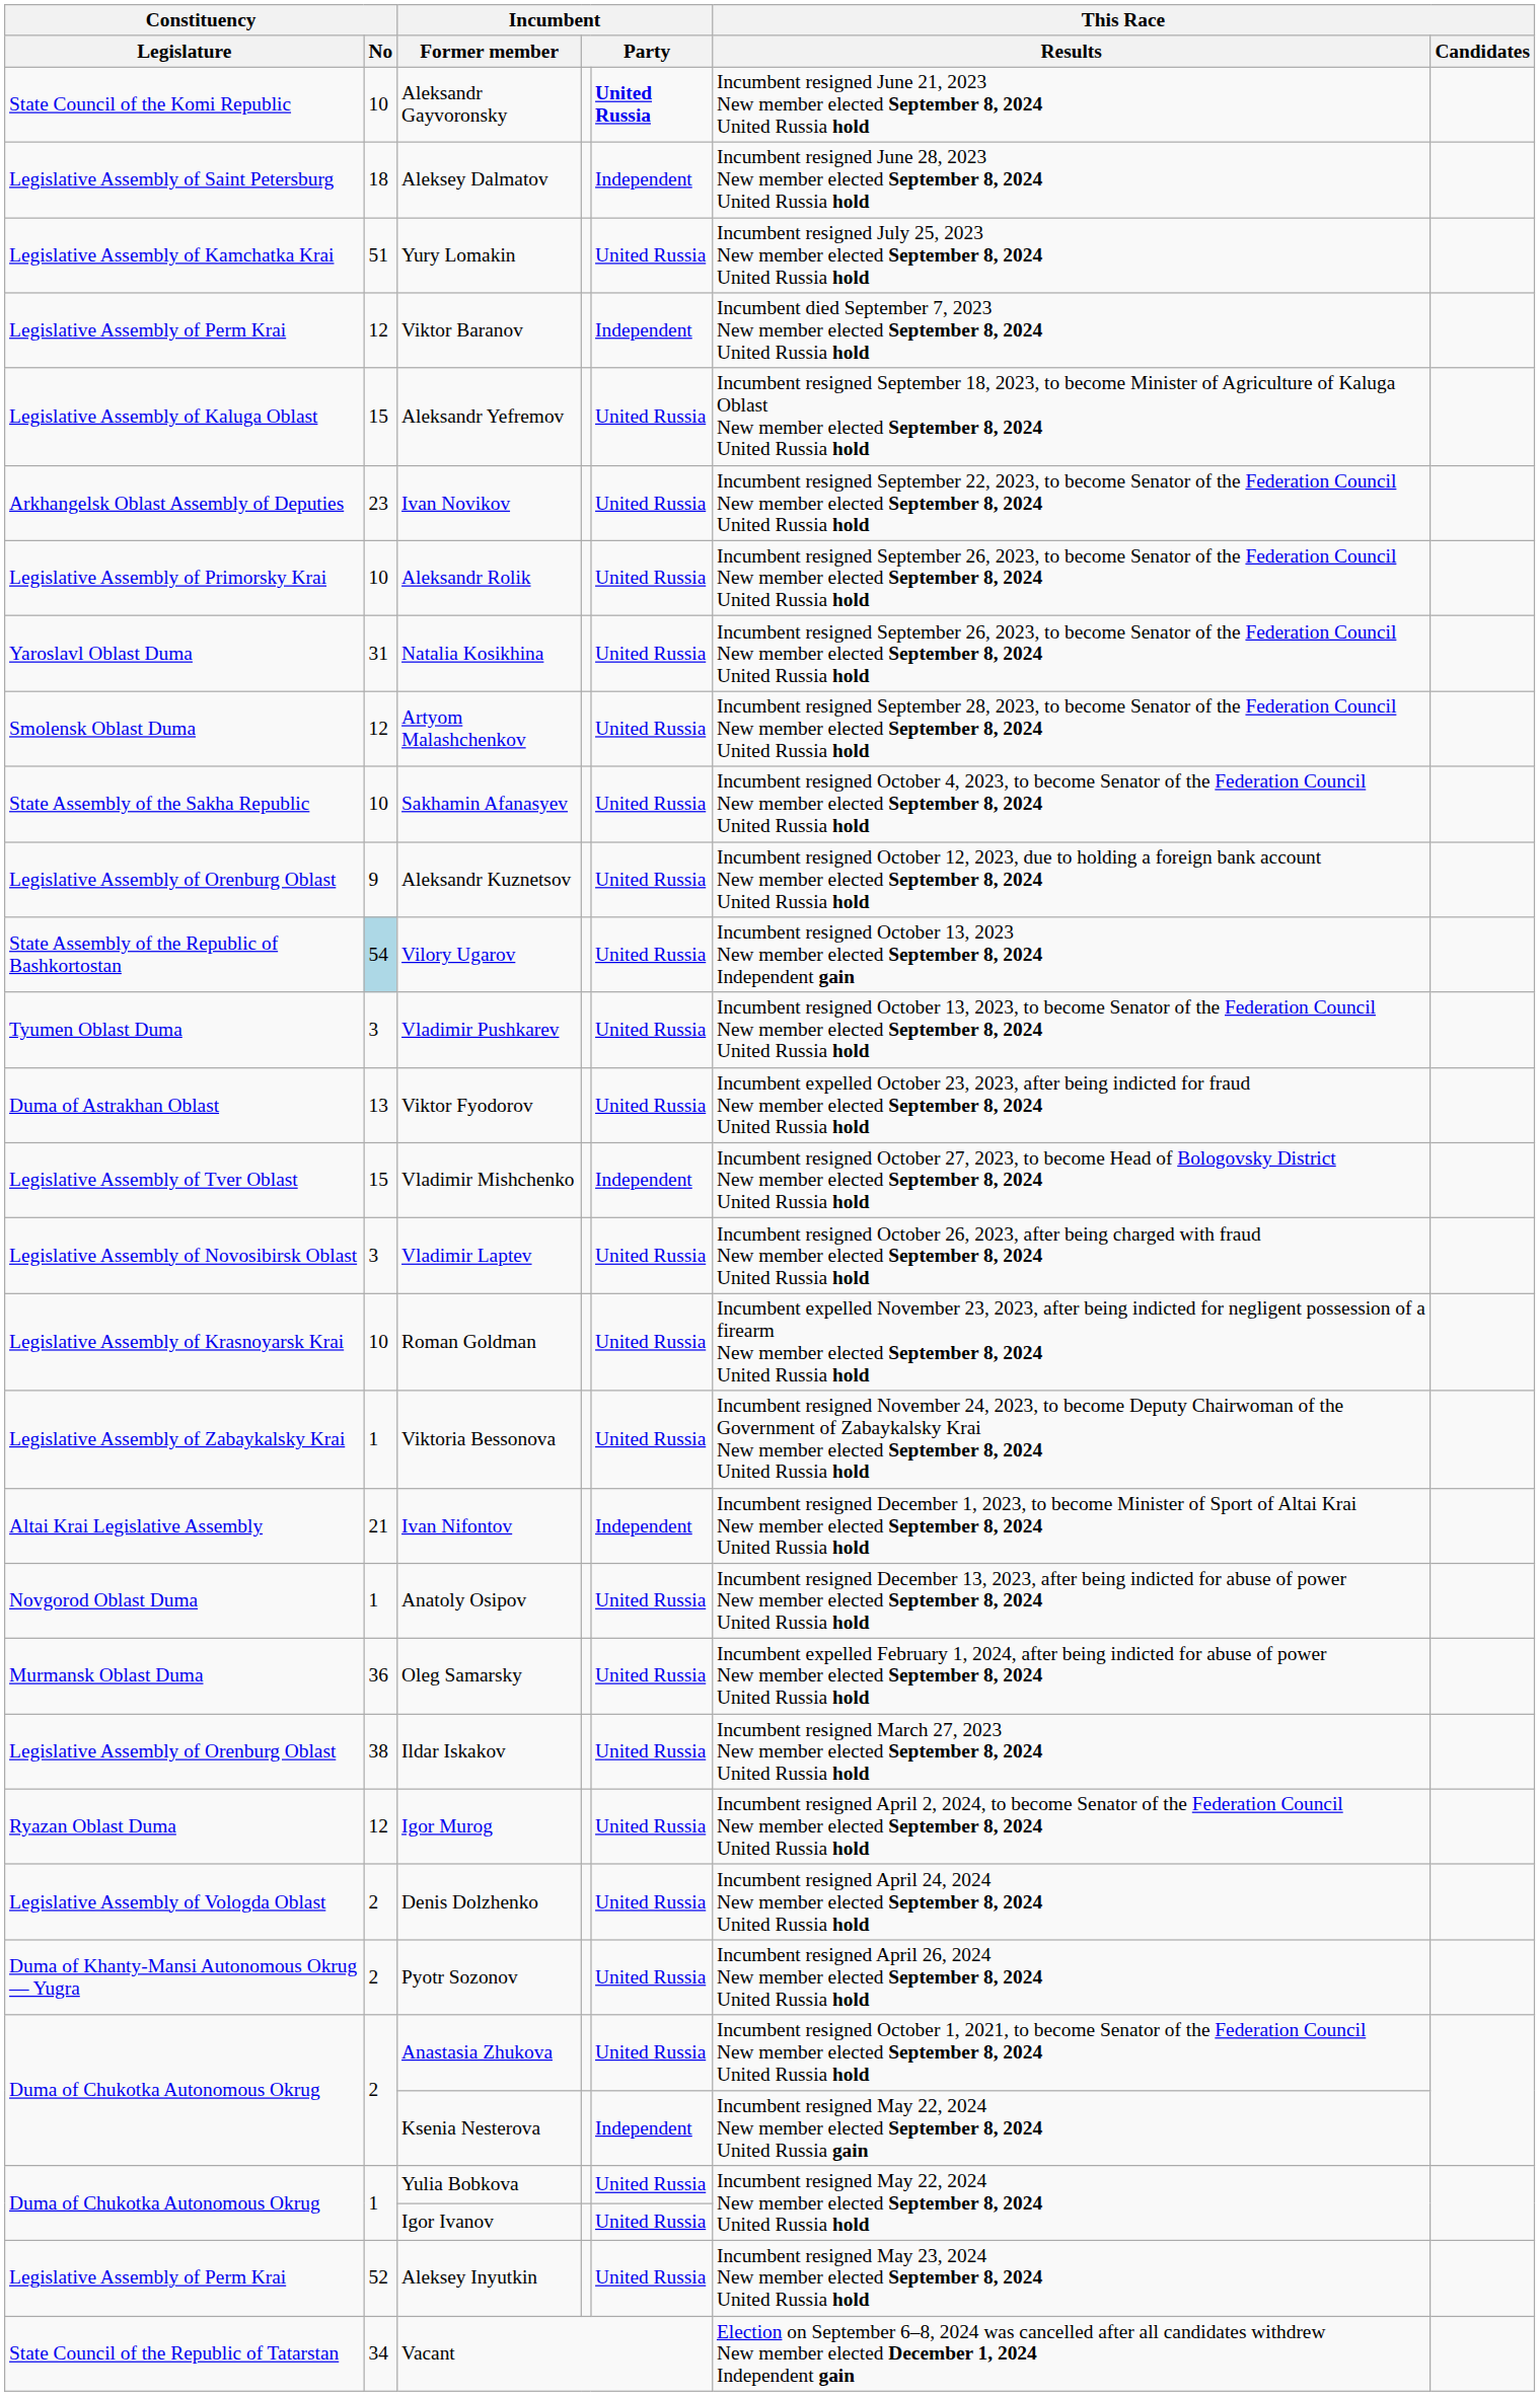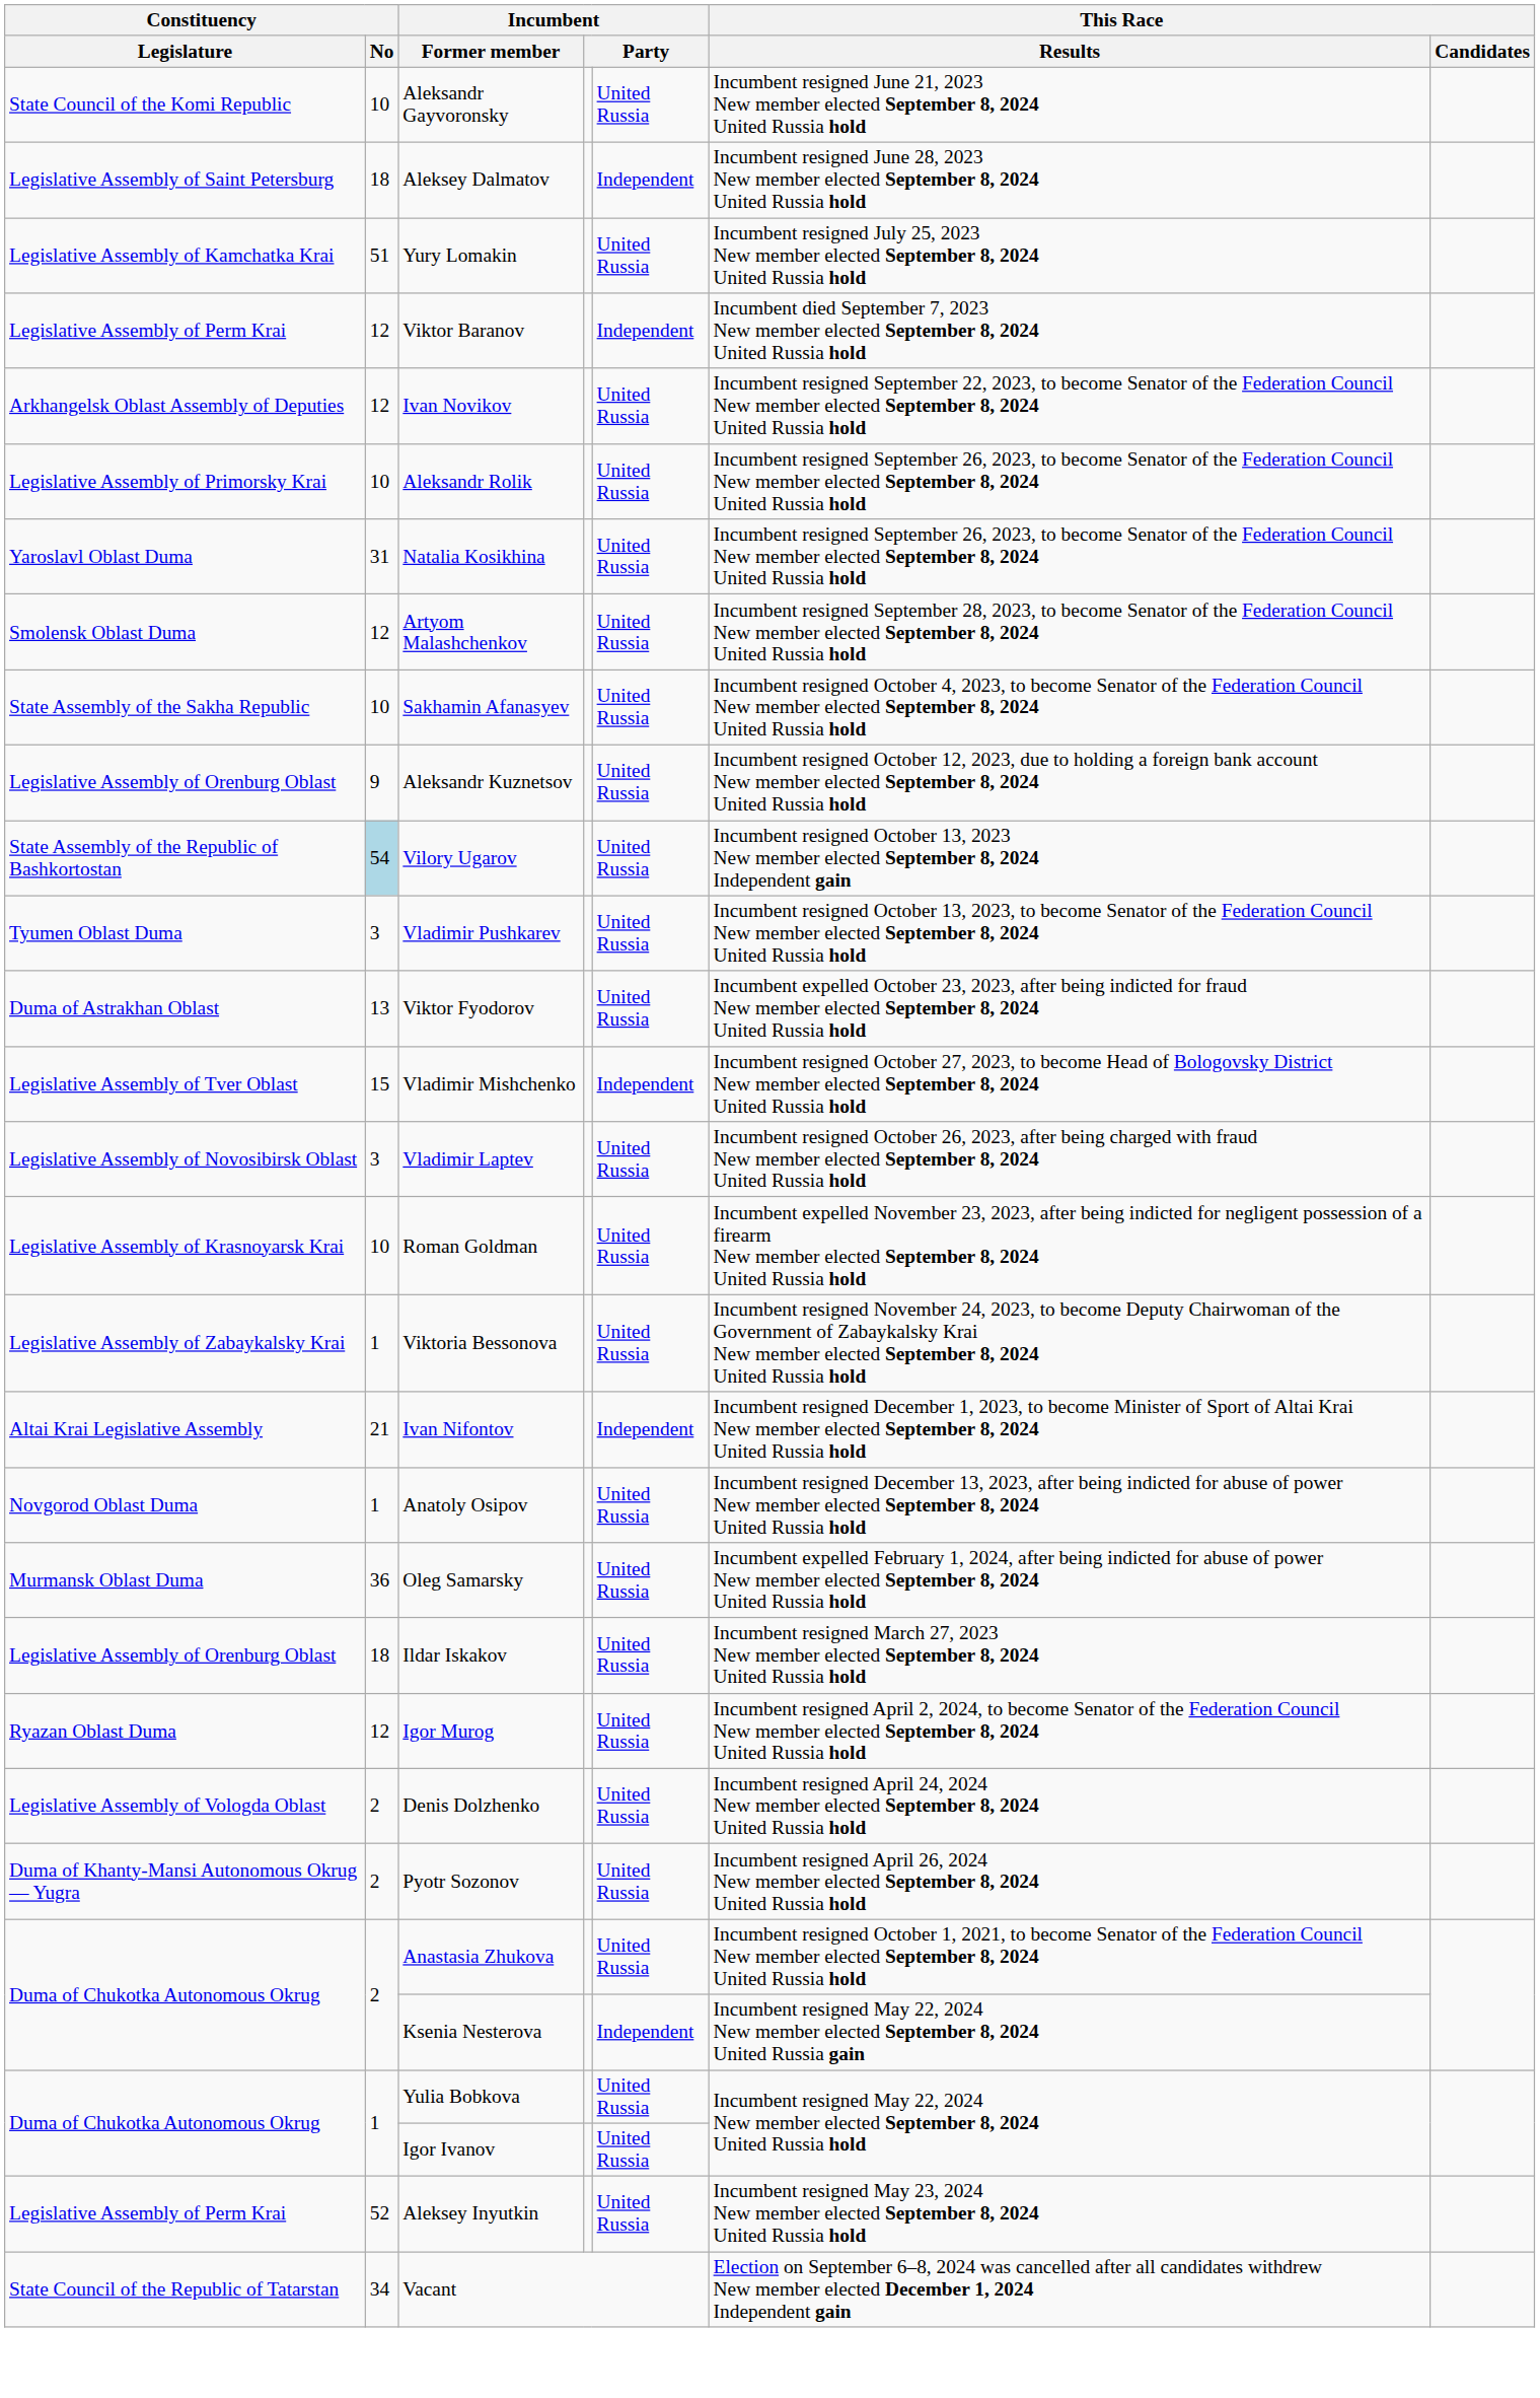Aleksandr Gayvoronsky | column 5: bold -> normal
- row: Legislative Assembly of Kaluga Oblast | 15 | Aleksandr Yefremov | United Russia | Incumbent resigned September 18, 2023, to become Minister of Agriculture of Kaluga Oblast New member elected September 8, 2024 United Russia hold
Ivan Novikov | Constituency / No: 23 -> 12
Ildar Iskakov | Constituency / No: 38 -> 18
